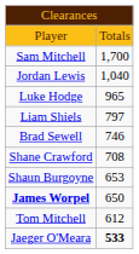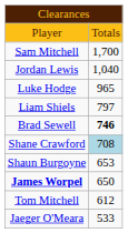Brad Sewell | column 2: normal -> bold
Shane Crawford | column 2: no background -> lightblue background
Jaeger O'Meara | column 2: bold -> normal
